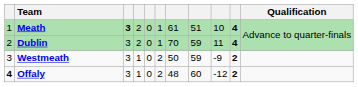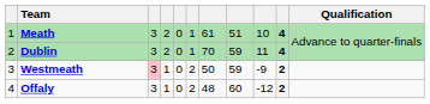Meath | column 3: bold -> normal
Westmeath | column 3: no background -> pink background
Offaly | column 1: bold -> normal
